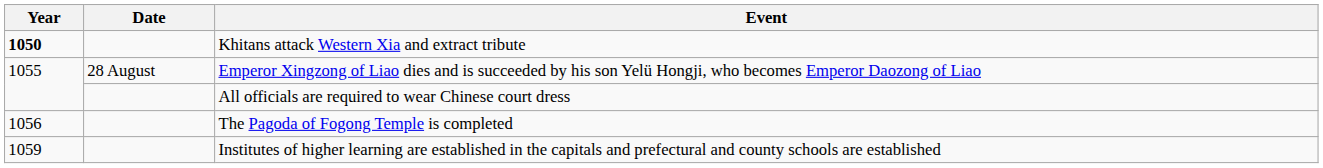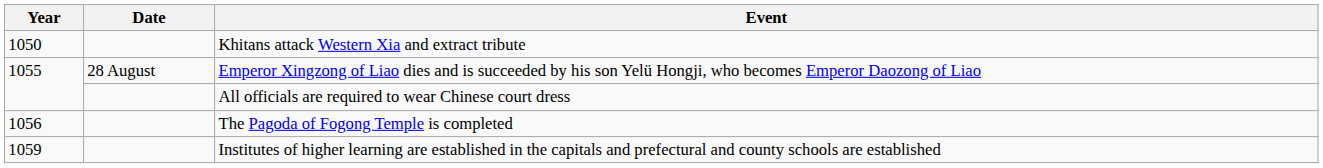Khitans attack Western Xia and extract tribute | Year: bold -> normal
